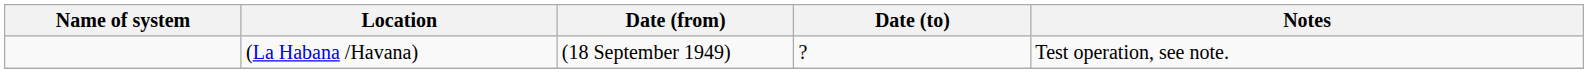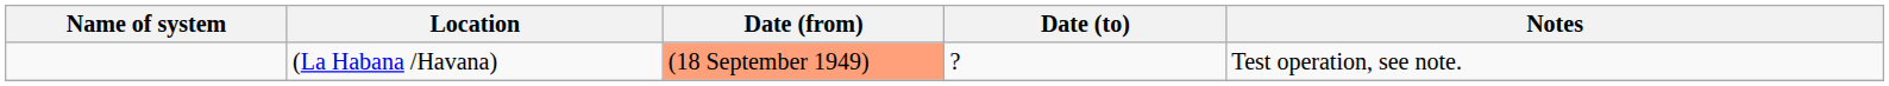(La Habana /Havana) | Date (from): no background -> lightsalmon background
